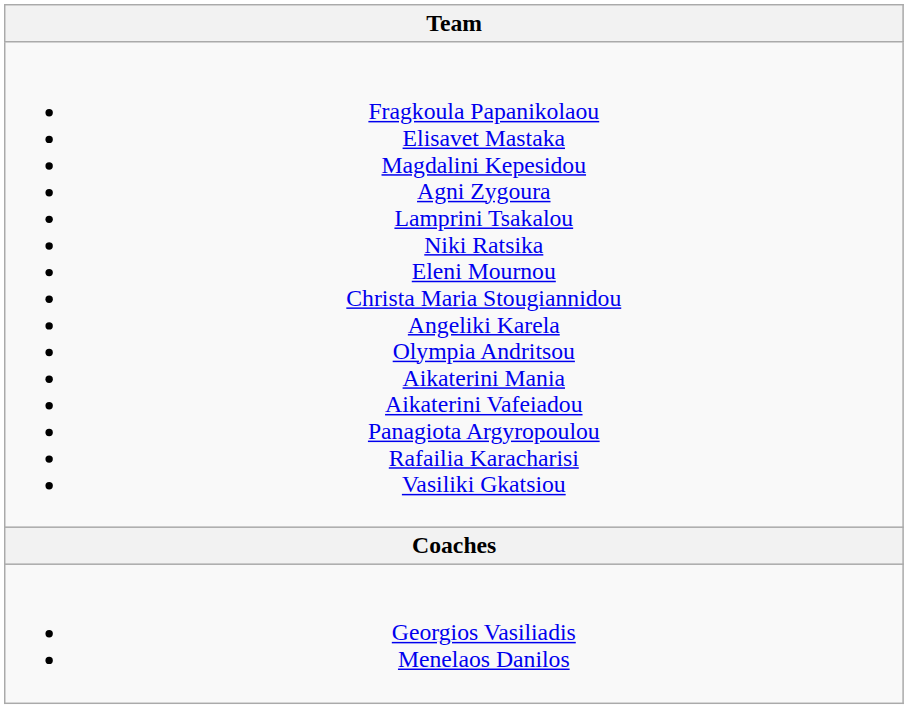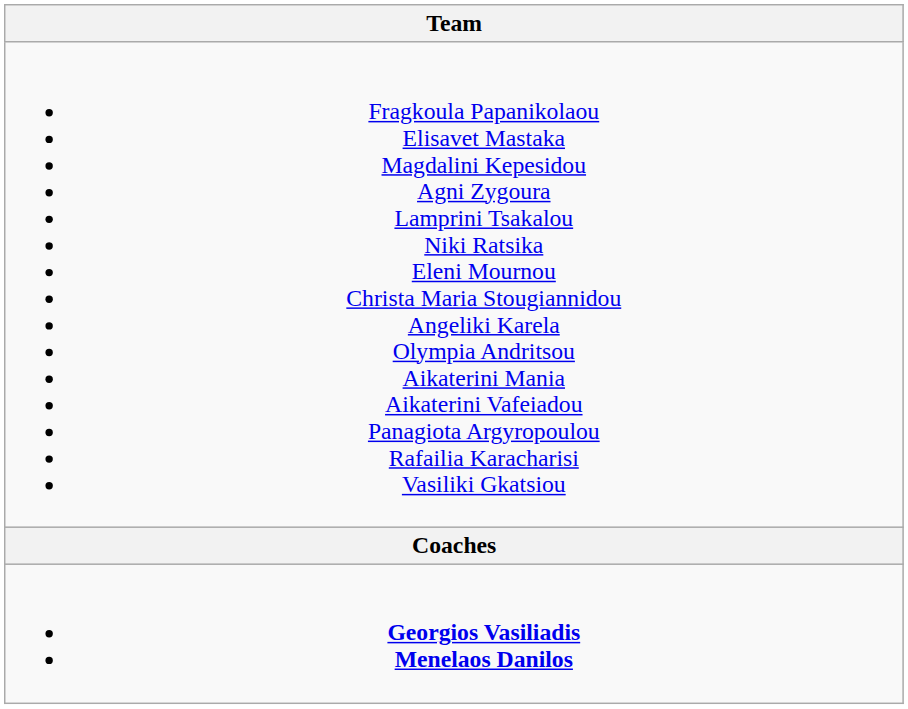row 4 | column 1: normal -> bold
